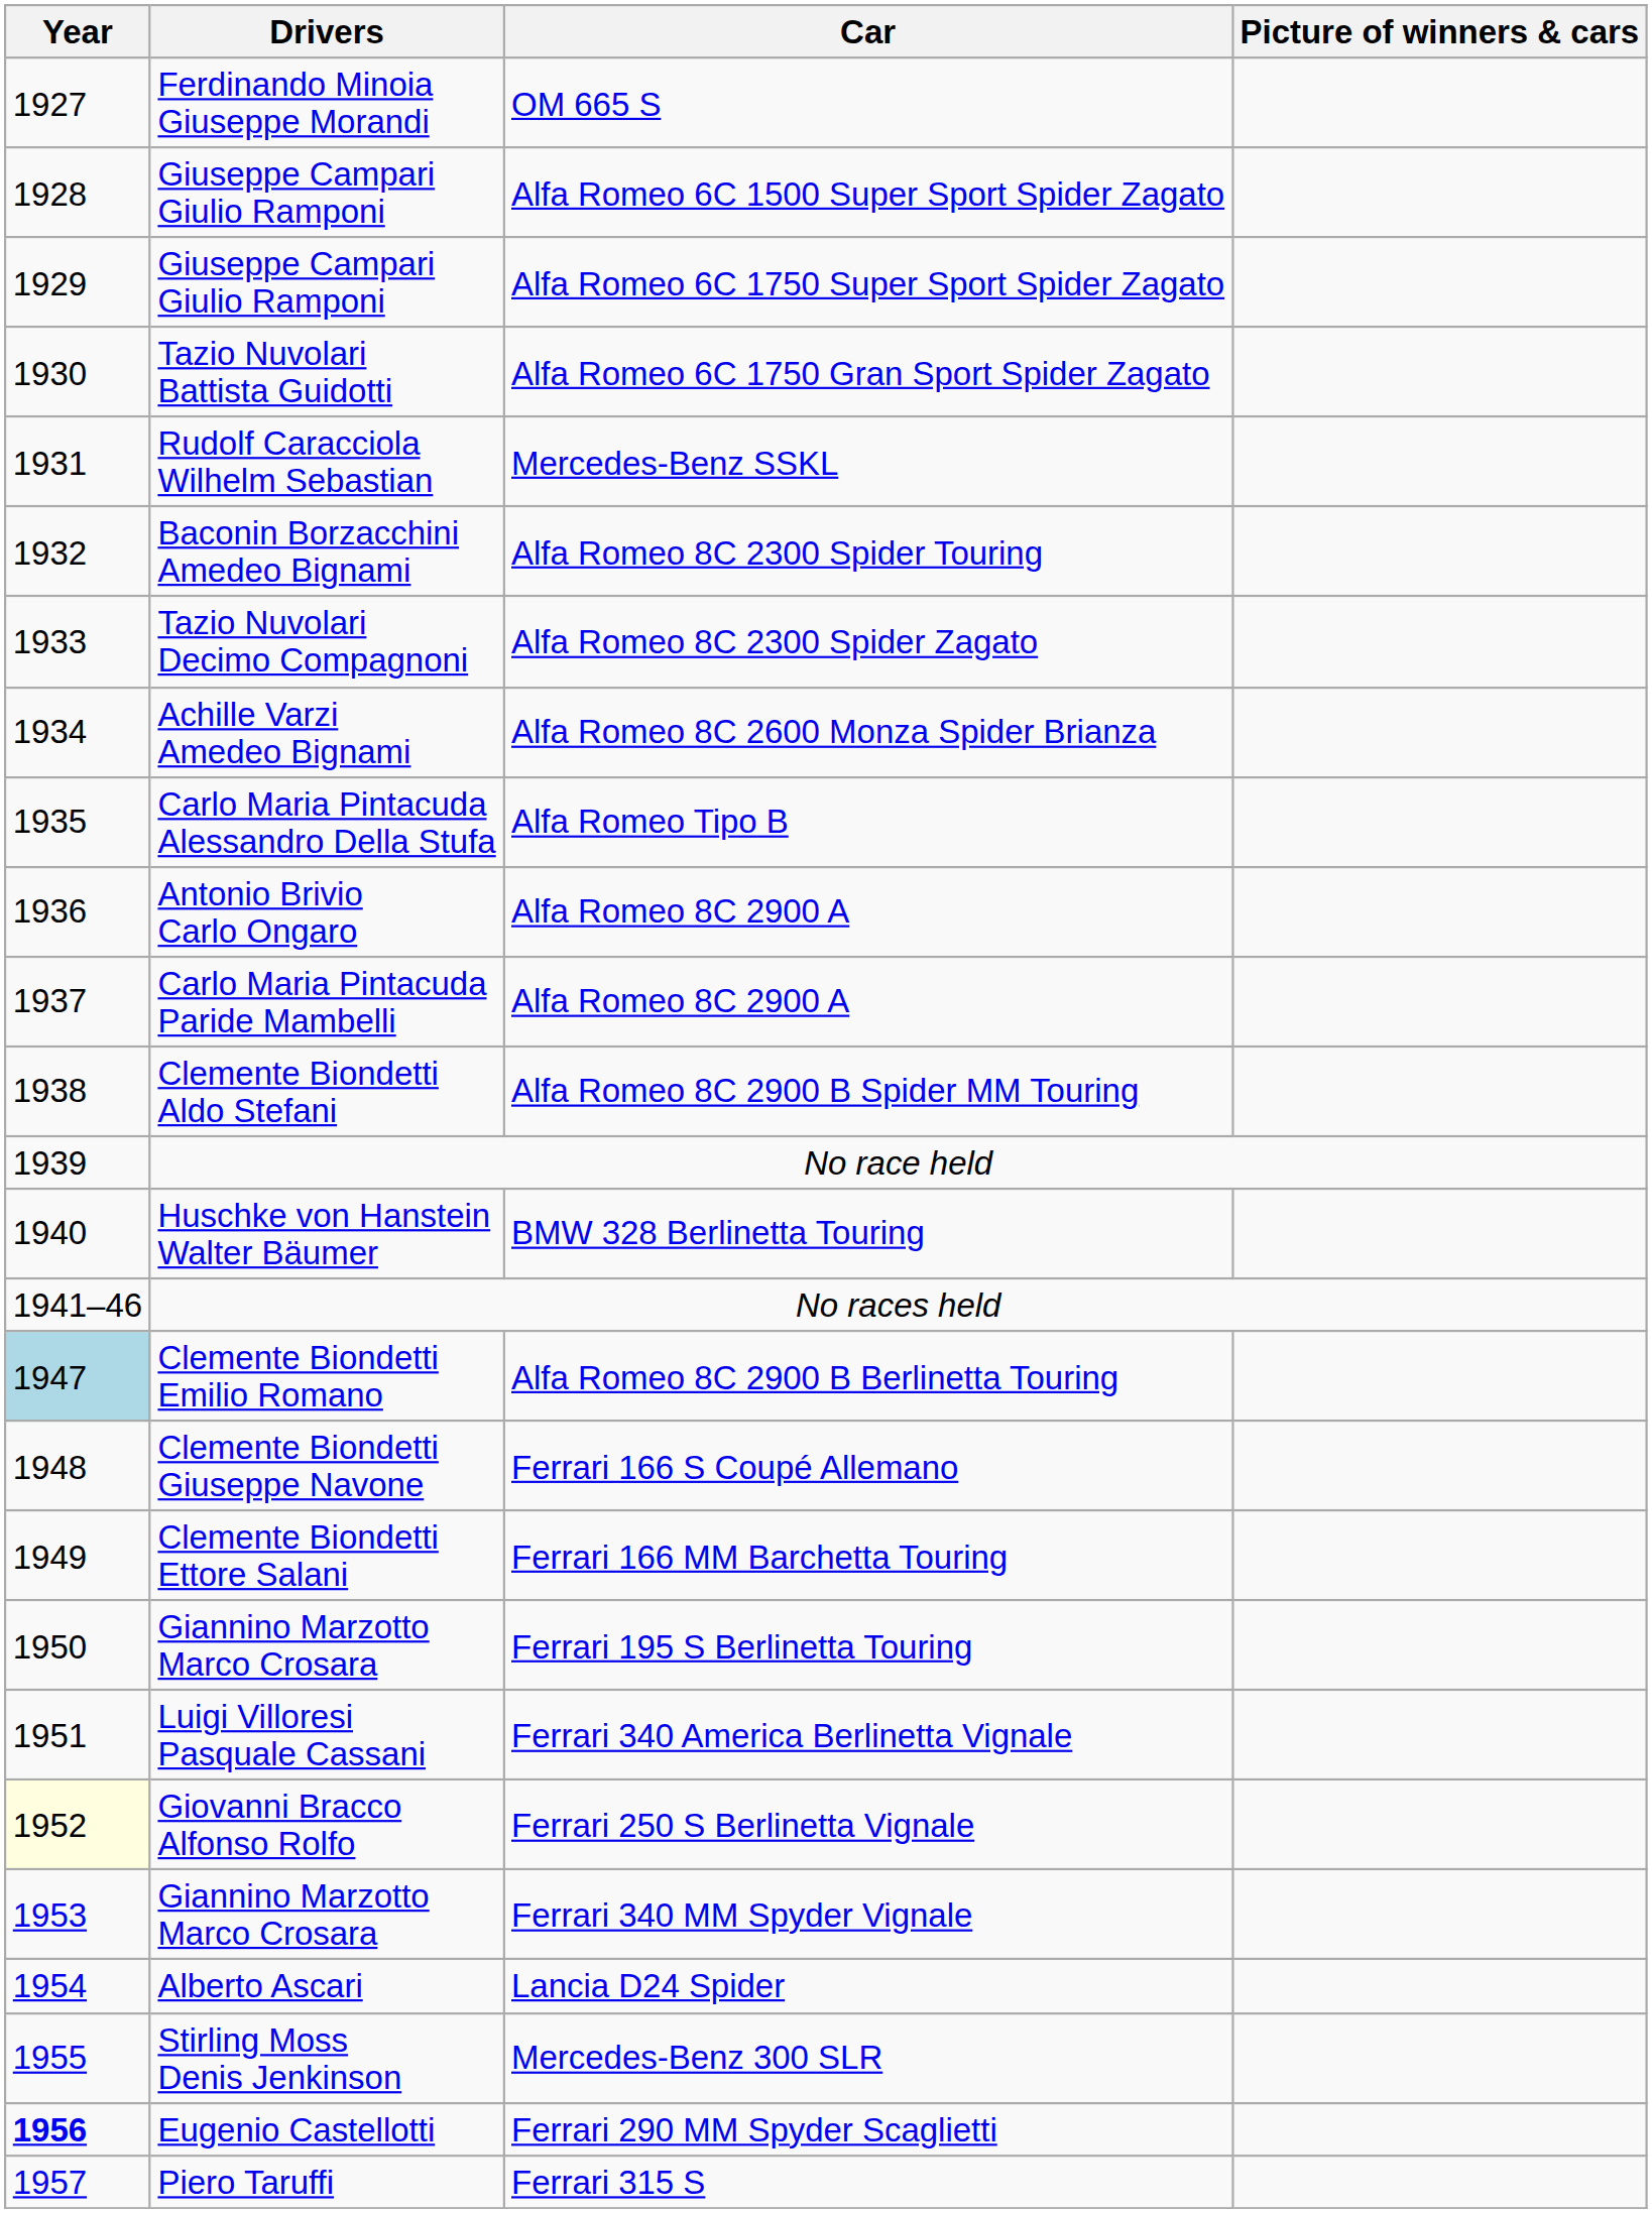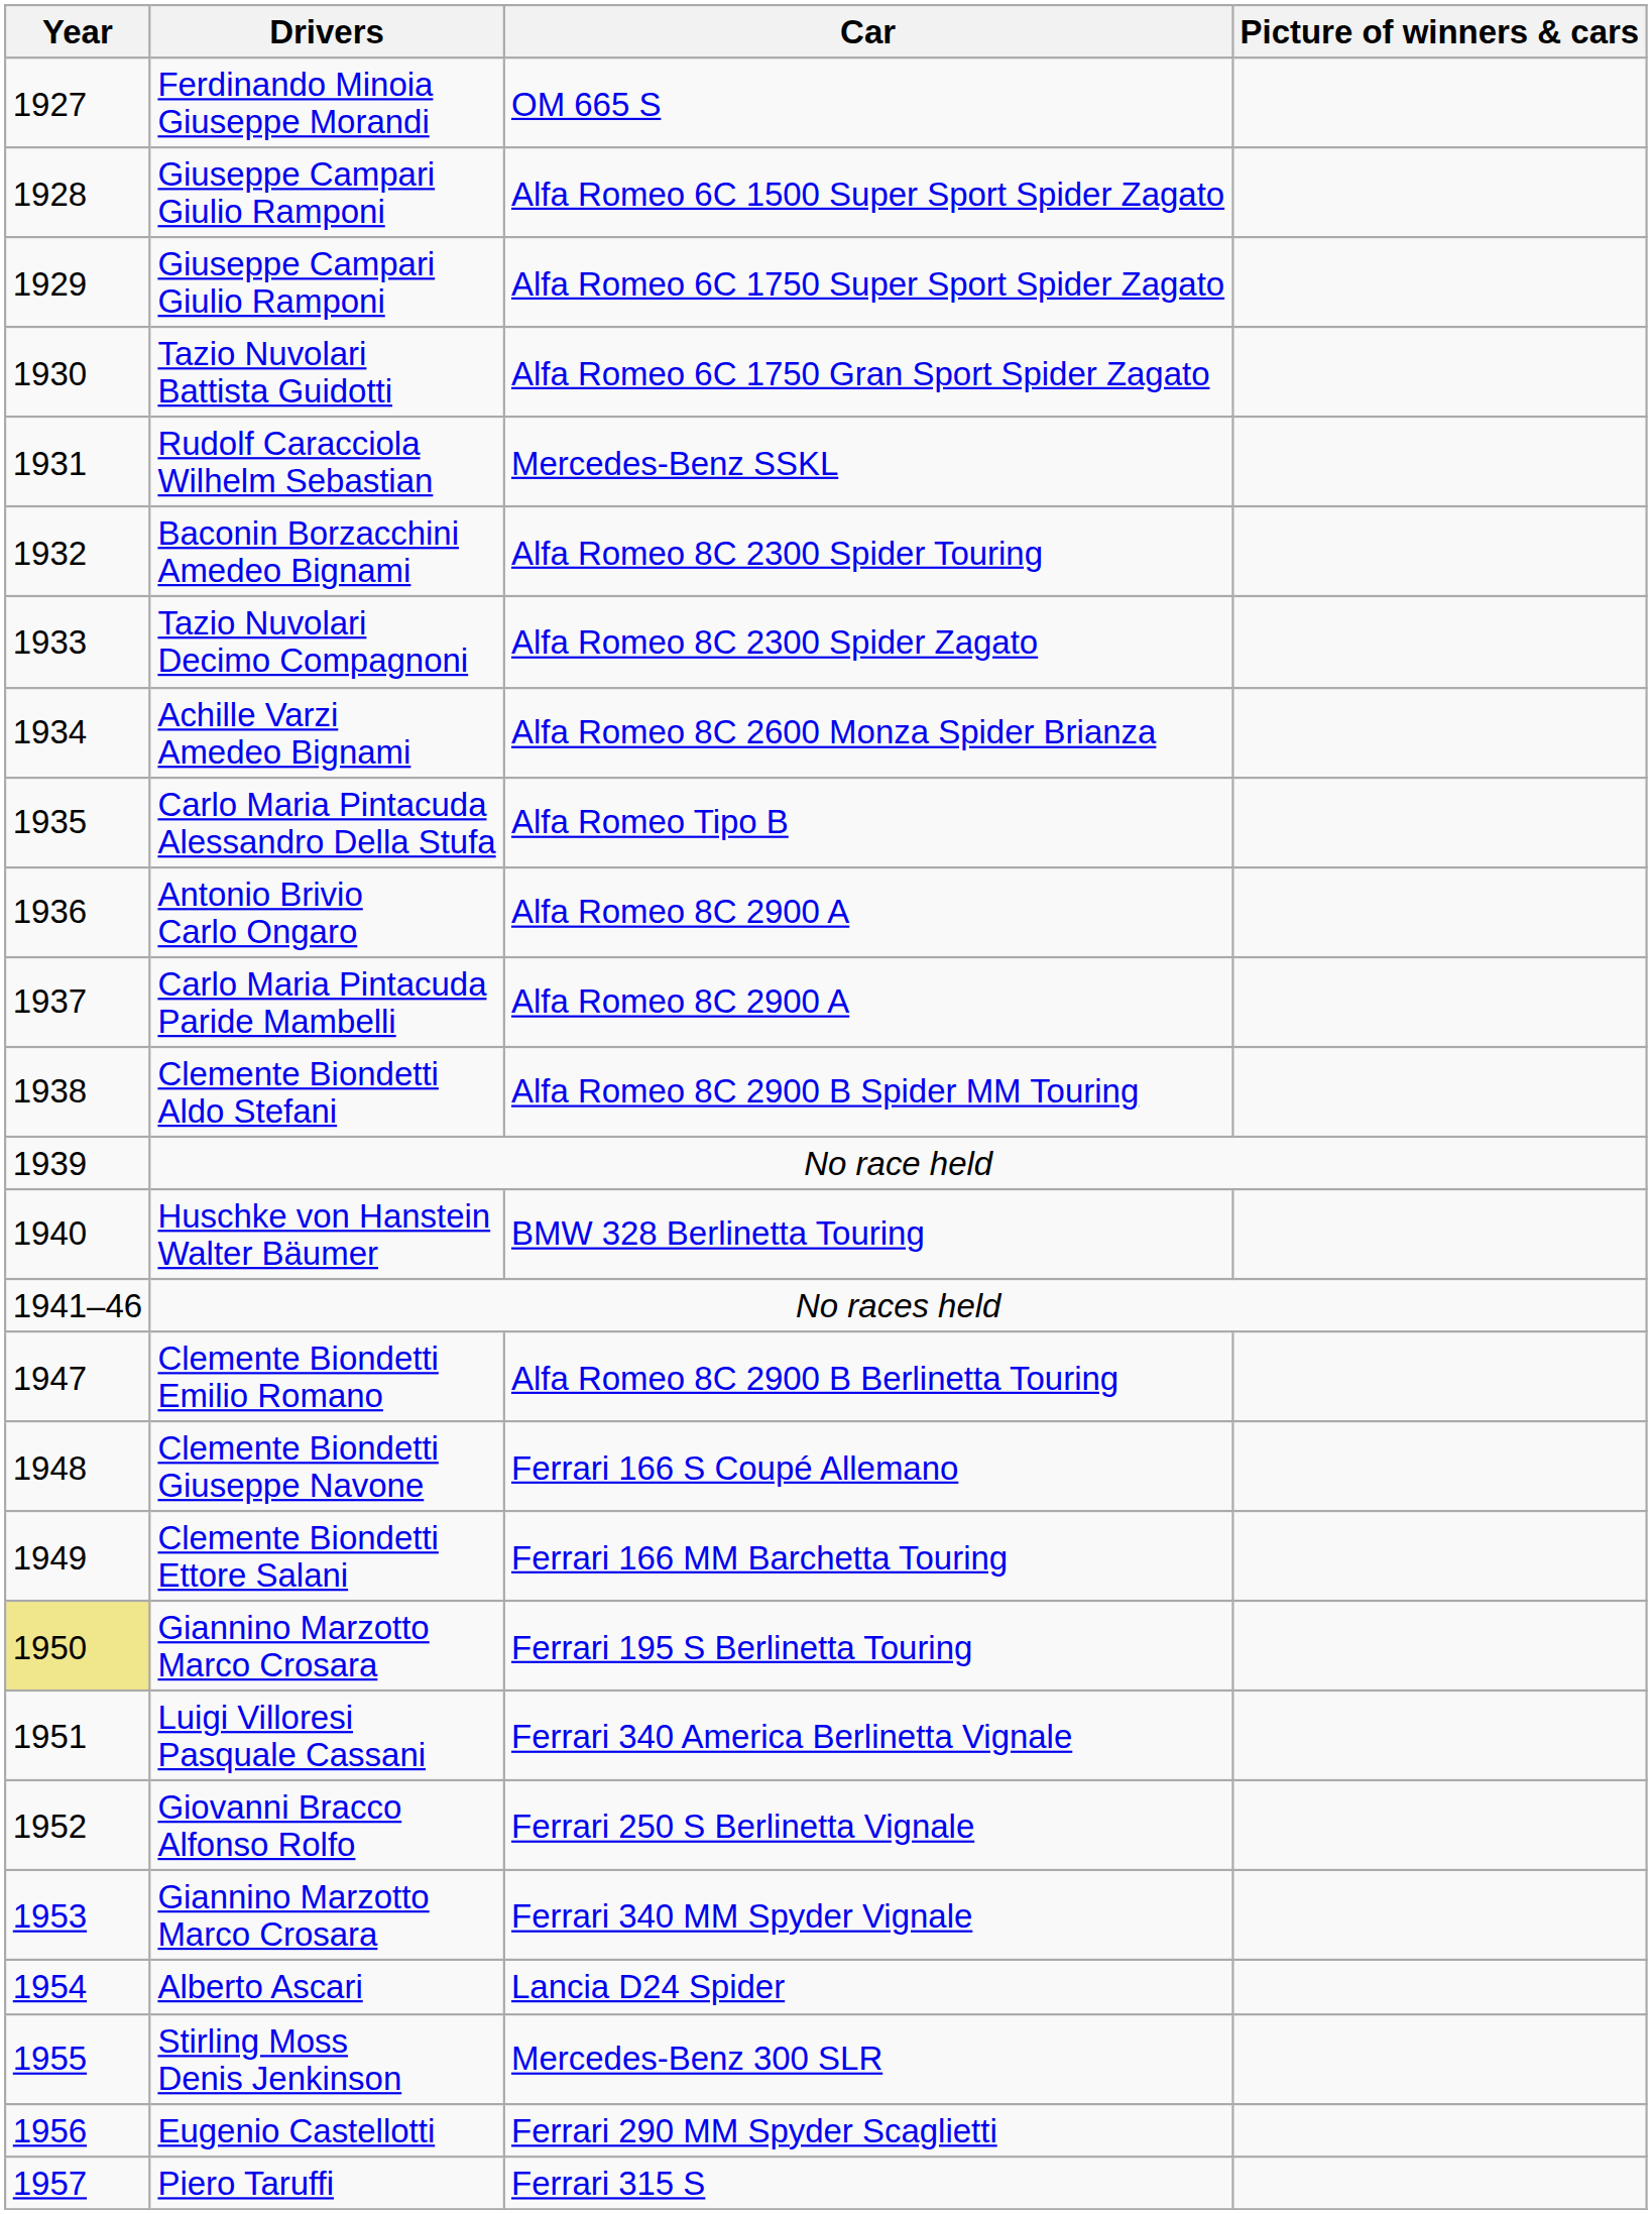Alfa Romeo 8C 2900 B Berlinetta Touring | Year: lightblue background -> no background
Ferrari 195 S Berlinetta Touring | Year: no background -> khaki background
Ferrari 250 S Berlinetta Vignale | Year: lightyellow background -> no background
Ferrari 290 MM Spyder Scaglietti | Year: bold -> normal
